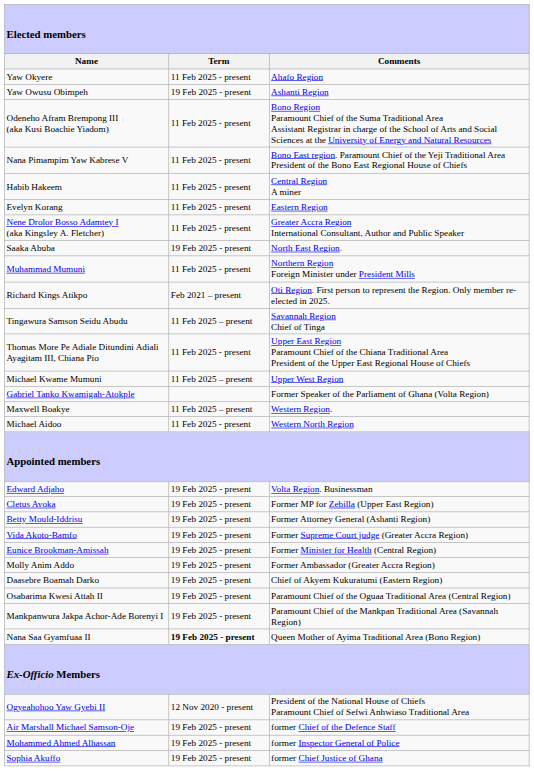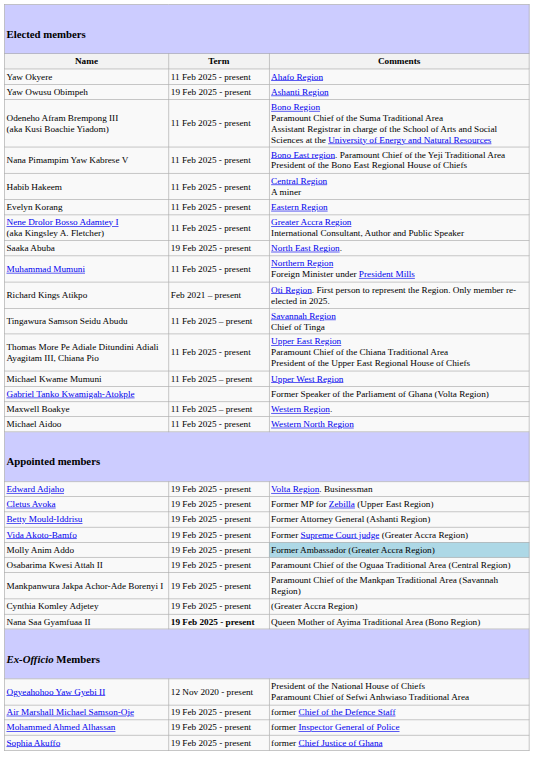- row: Eunice Brookman-Amissah | 19 Feb 2025 - present | Former Minister for Health (Central Region)
Molly Anim Addo | column 3: no background -> lightblue background
- row: Daasebre Boamah Darko | 19 Feb 2025 - present | Chief of Akyem Kukuratumi (Eastern Region)
+ row: Cynthia Komley Adjetey | 19 Feb 2025 - present | (Greater Accra Region)
